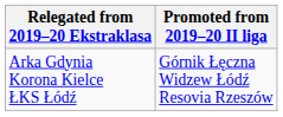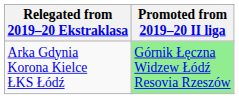Arka Gdynia Korona Kielce ŁKS Łódź | Promoted from 2019–20 II liga: no background -> lightgreen background
